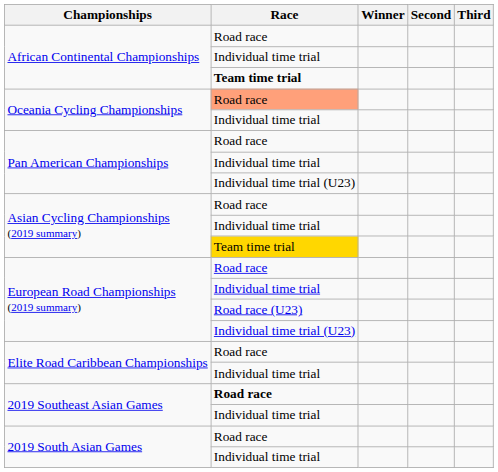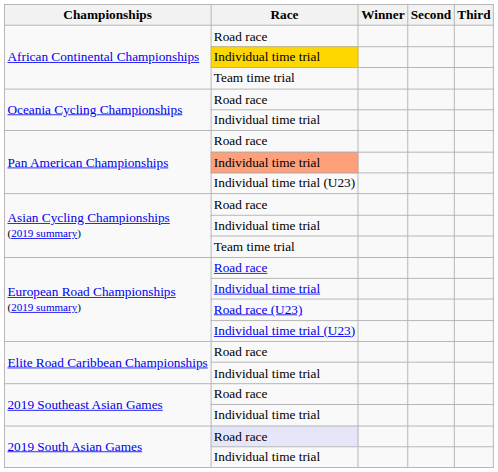African Continental Championships / Individual time trial | Race: no background -> gold background
African Continental Championships / Team time trial | Race: bold -> normal
Oceania Cycling Championships / Road race | Race: lightsalmon background -> no background
Pan American Championships / Individual time trial | Race: no background -> lightsalmon background
Asian Cycling Championships (2019 summary) / Team time trial | Race: gold background -> no background
2019 Southeast Asian Games / Road race | Race: bold -> normal
2019 South Asian Games / Road race | Race: no background -> lavender background
